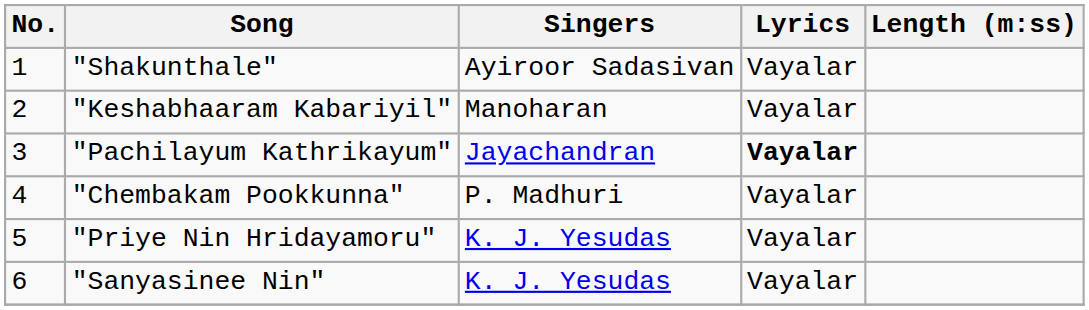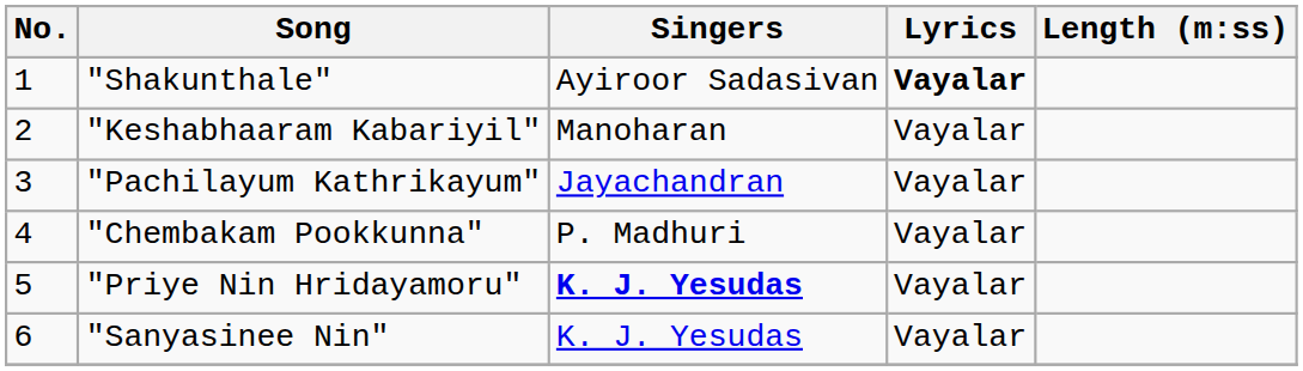"Shakunthale" | Lyrics: normal -> bold
"Pachilayum Kathrikayum" | Lyrics: bold -> normal
"Priye Nin Hridayamoru" | Singers: normal -> bold
